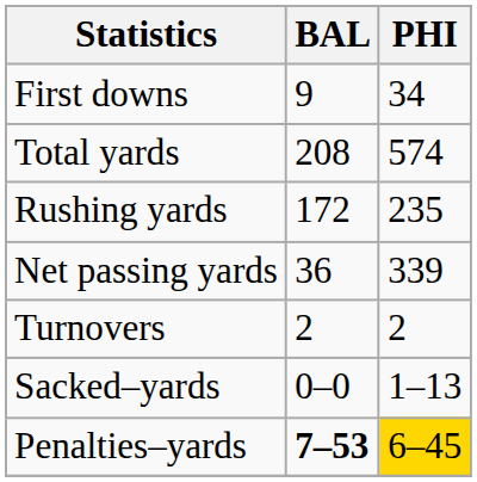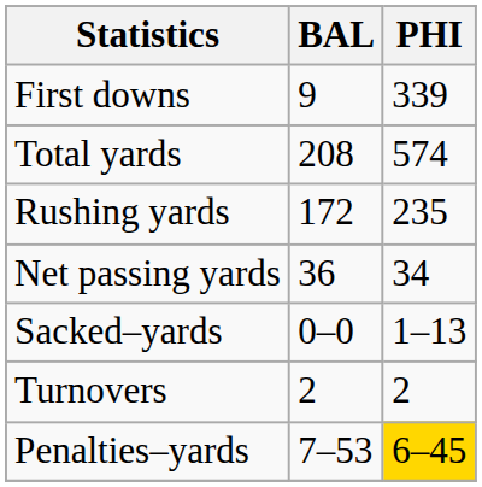First downs | PHI: 34 -> 339
Net passing yards | PHI: 339 -> 34
rows swapped: Sacked–yards <-> Turnovers
Penalties–yards | BAL: bold -> normal
